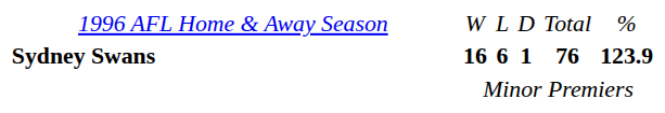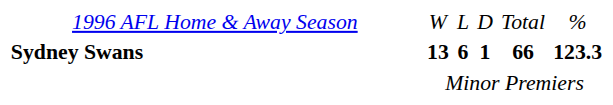Sydney Swans | column 2: 16 -> 13
Sydney Swans | column 5: 76 -> 66
Sydney Swans | column 6: 123.9 -> 123.3
